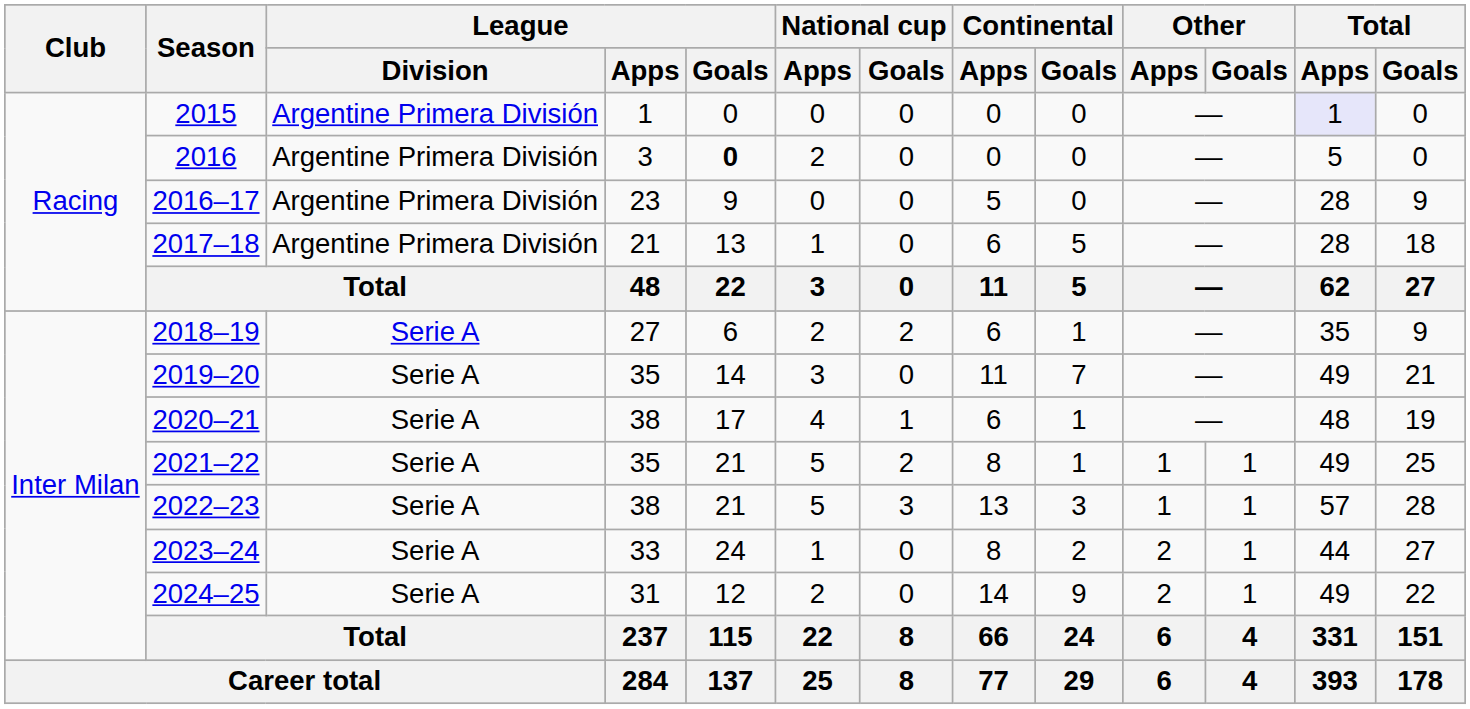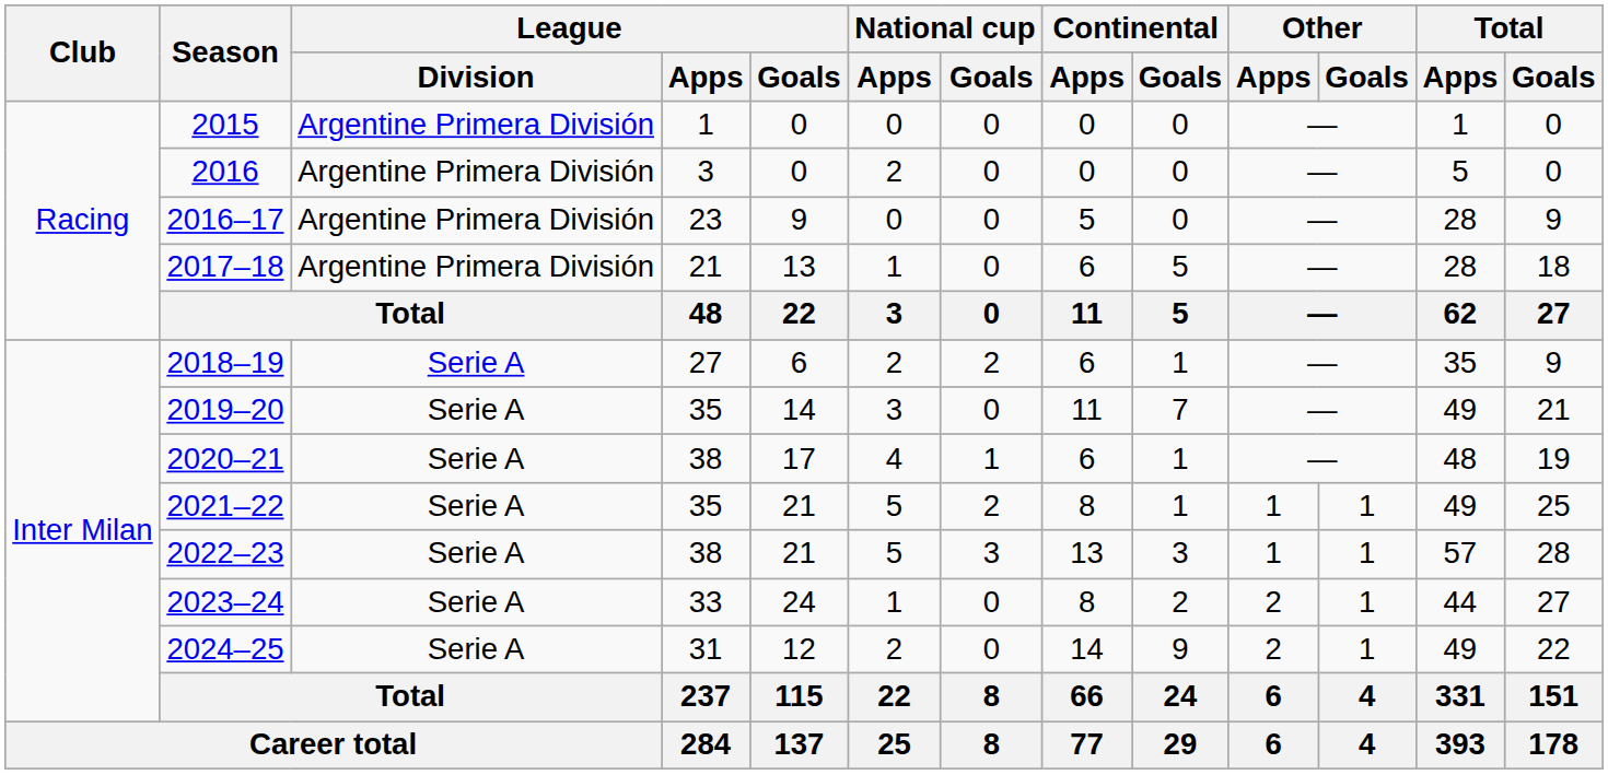2015 | Total / Apps: lavender background -> no background
2016 | League / Goals: bold -> normal
